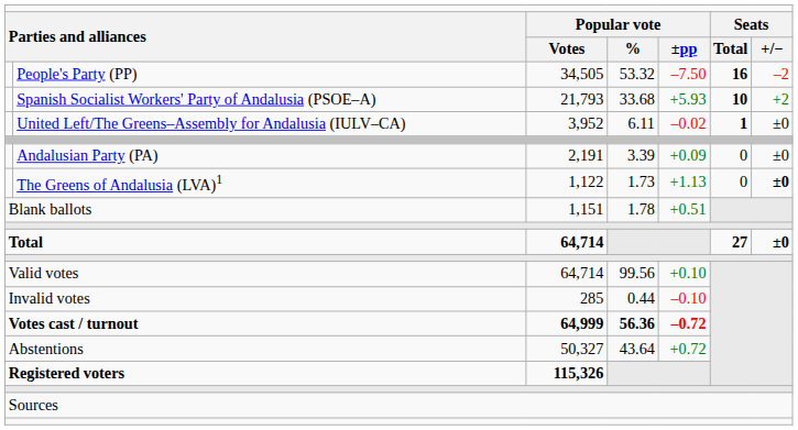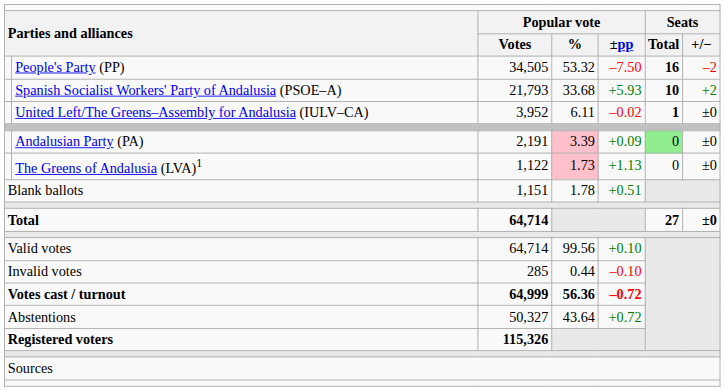Andalusian Party (PA) | column 4: no background -> pink background
Andalusian Party (PA) | column 6: no background -> lightgreen background
The Greens of Andalusia (LVA)1 | column 4: no background -> pink background
The Greens of Andalusia (LVA)1 | column 7: bold -> normal
